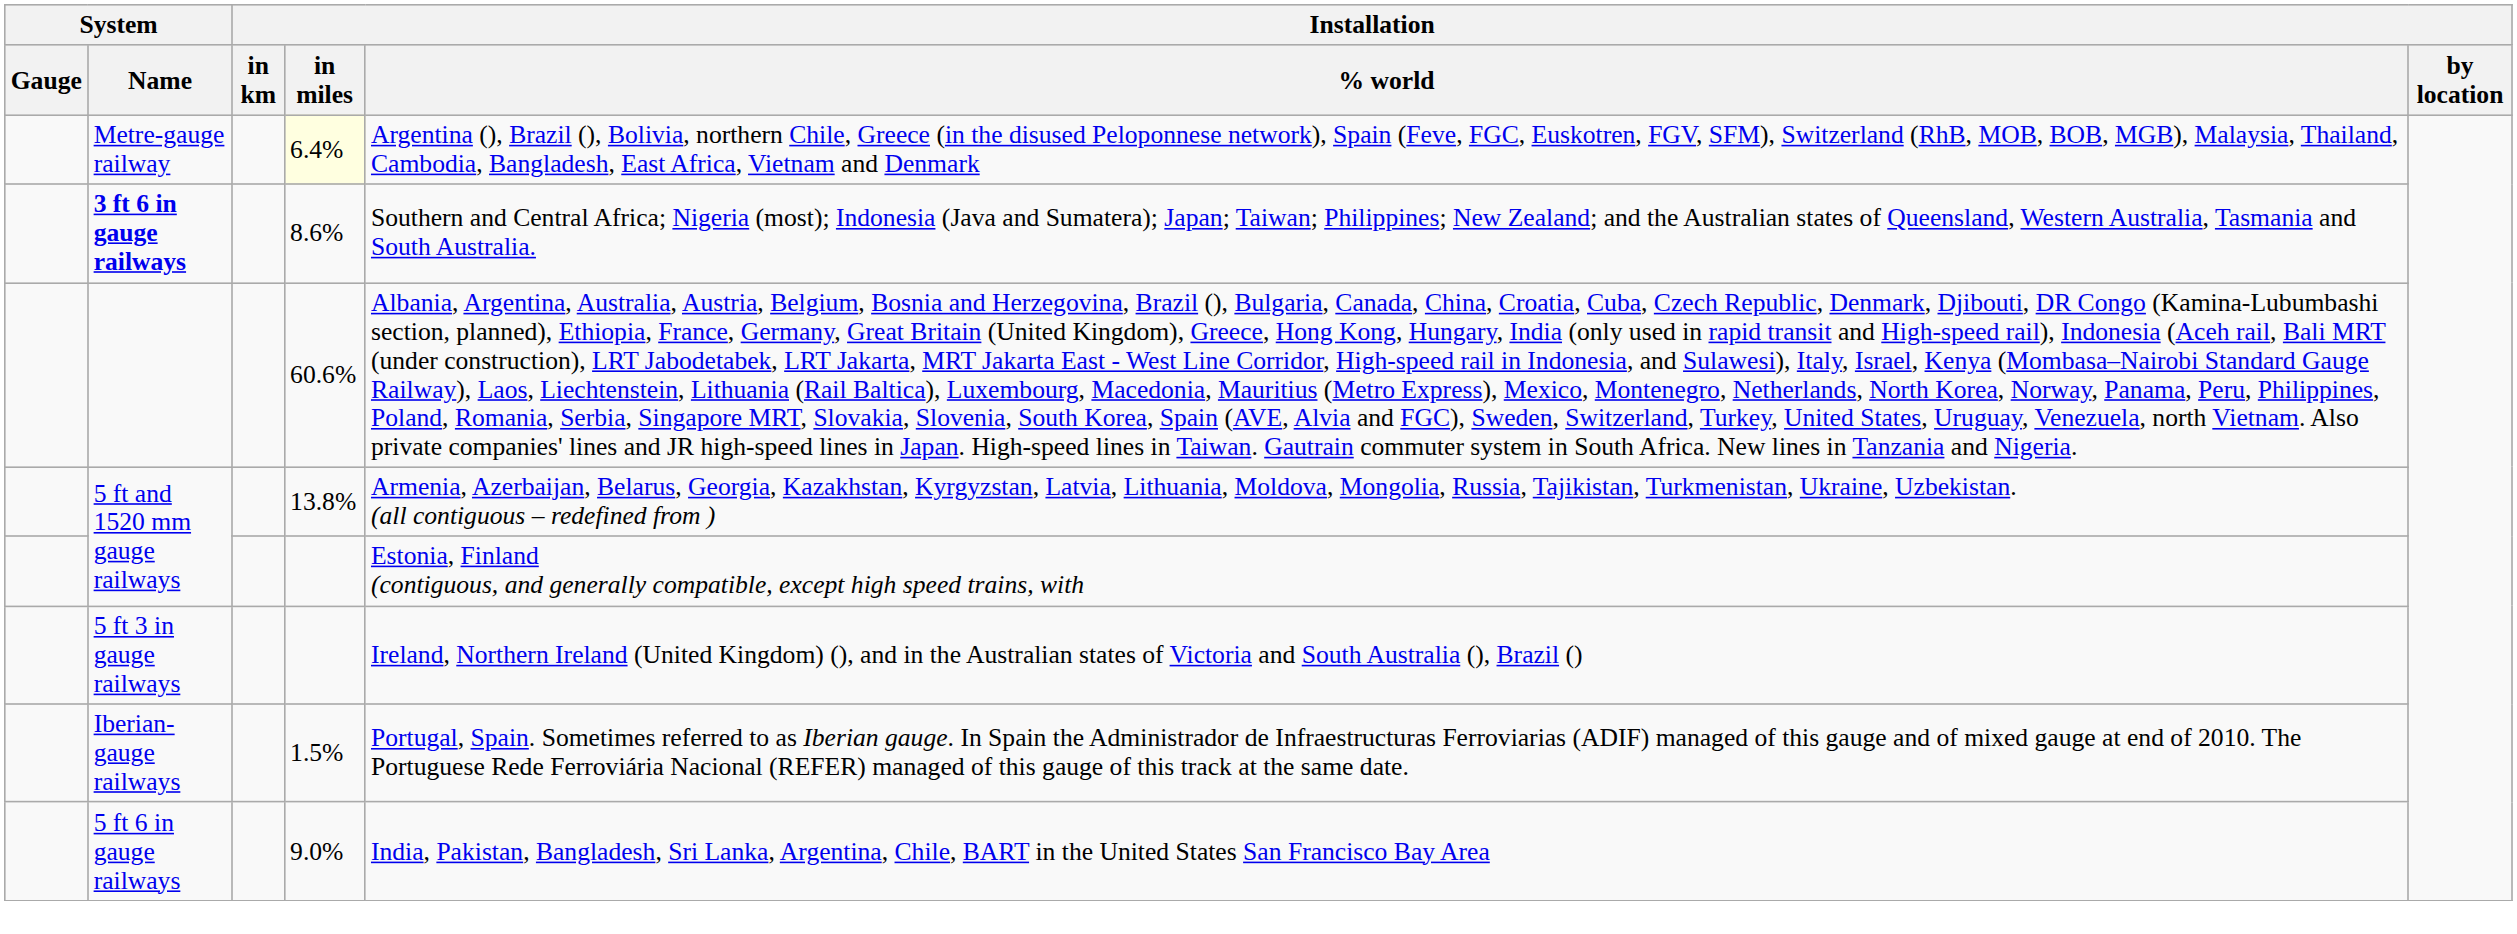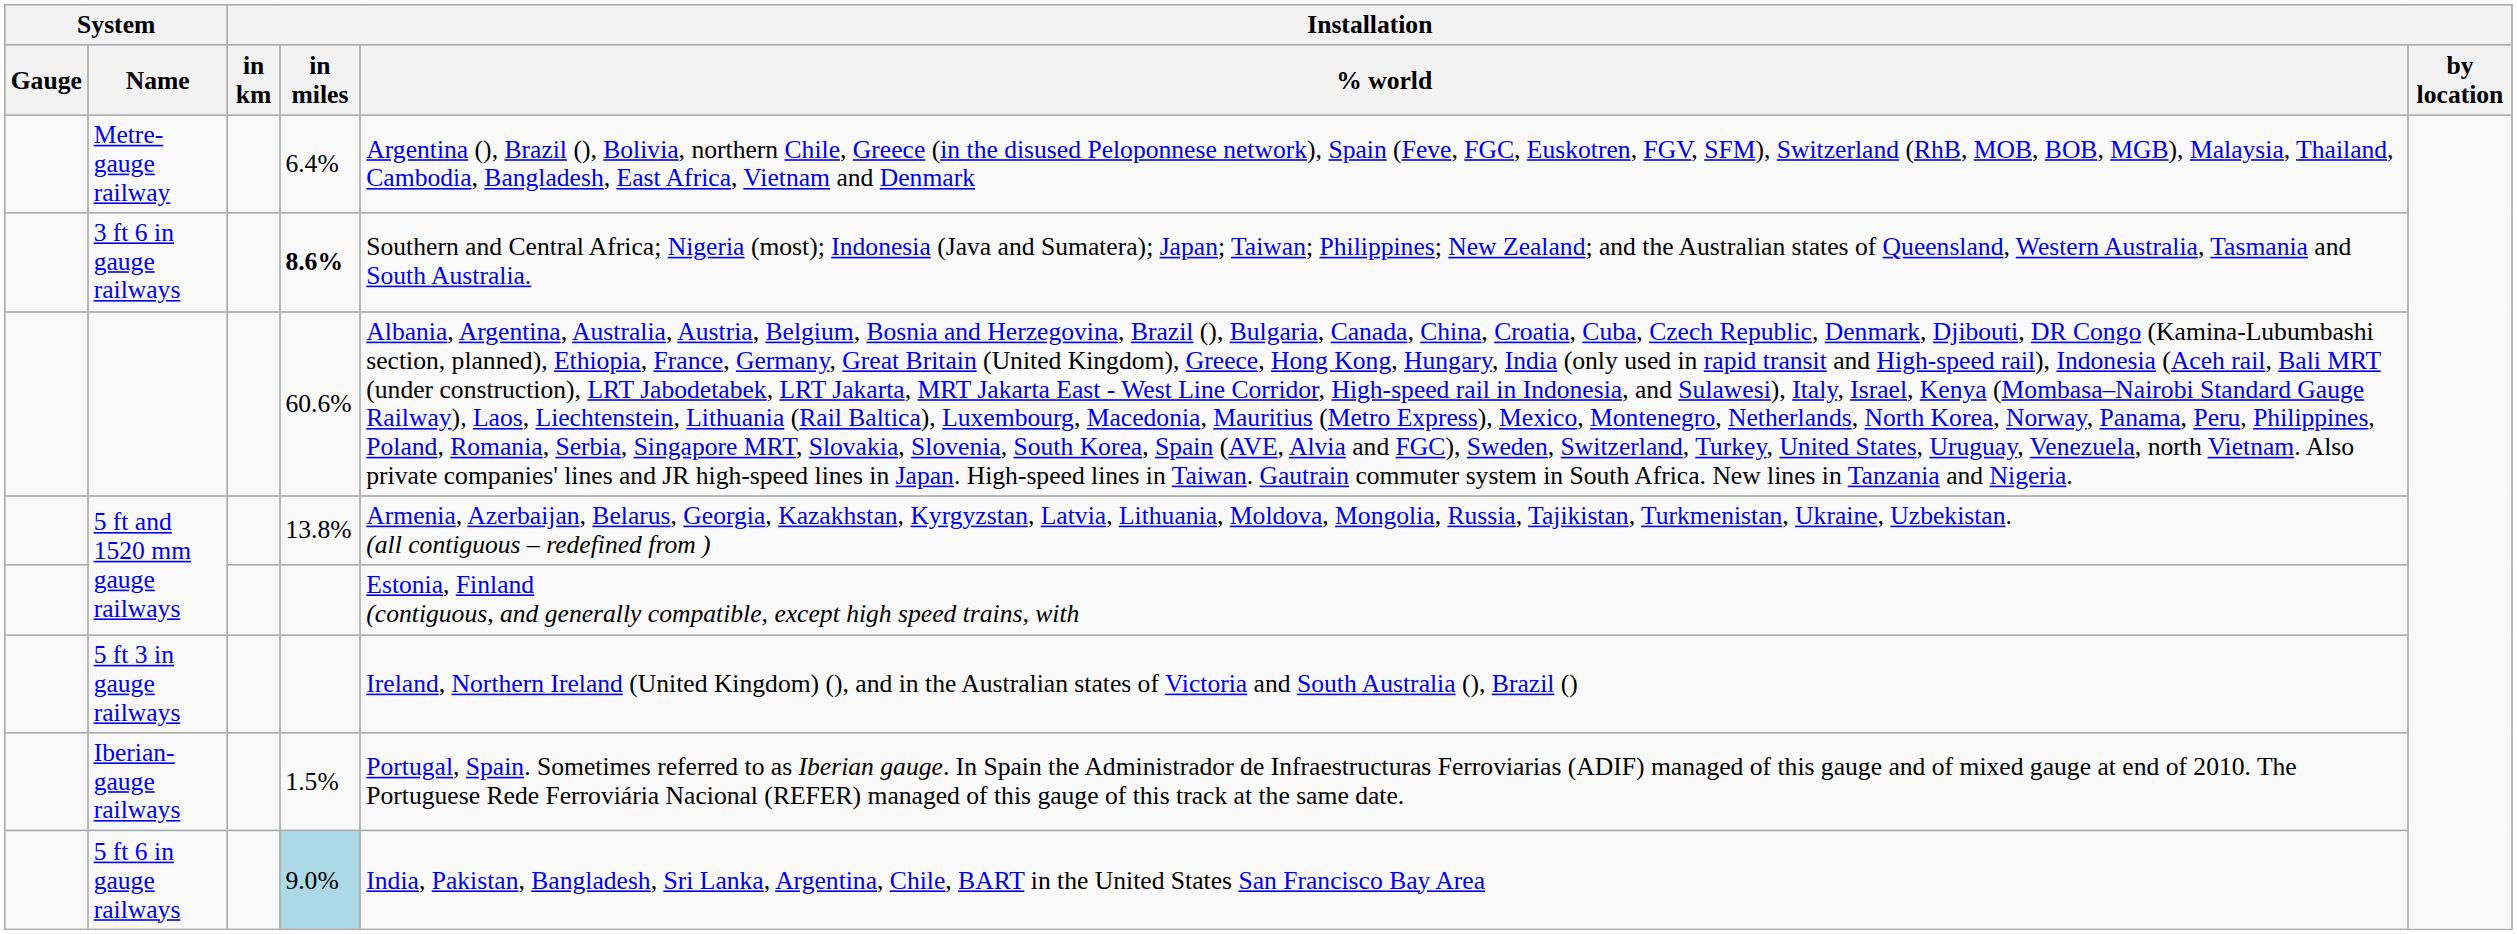Metre-gauge railway | Installation / in miles: lightyellow background -> no background
3 ft 6 in gauge railways | System / Name: bold -> normal
3 ft 6 in gauge railways | Installation / in miles: normal -> bold
5 ft 6 in gauge railways | Installation / in miles: no background -> lightblue background
